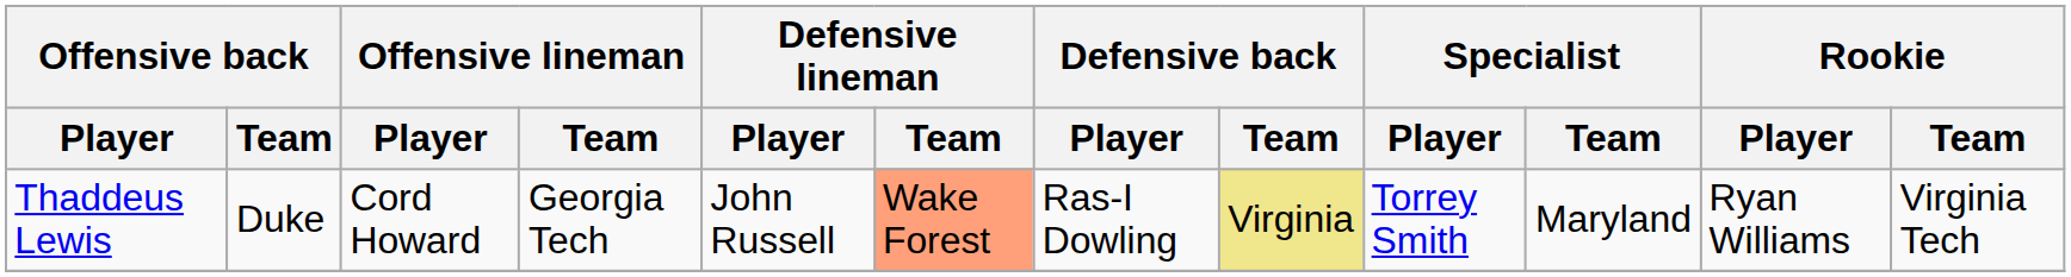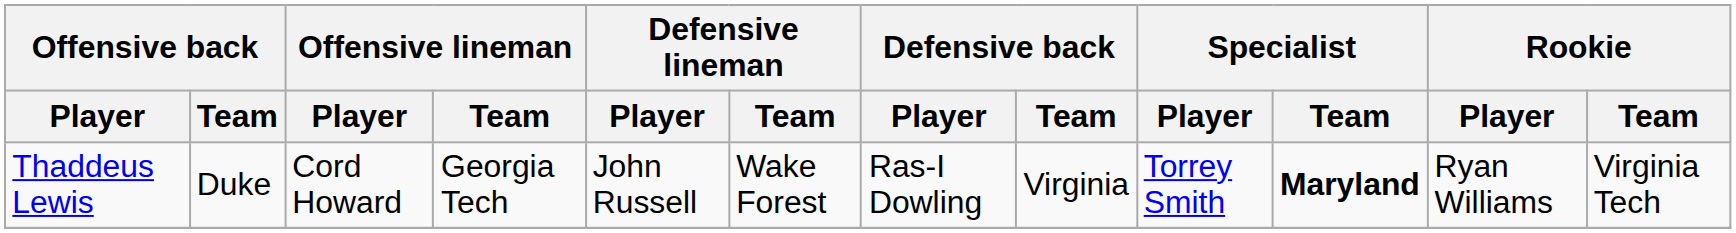Thaddeus Lewis | Defensive lineman / Team: lightsalmon background -> no background
Thaddeus Lewis | Defensive back / Team: khaki background -> no background
Thaddeus Lewis | Specialist / Team: normal -> bold
